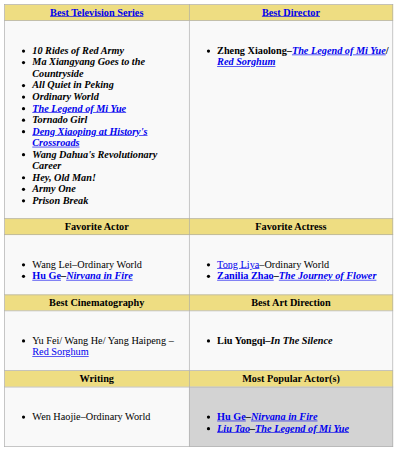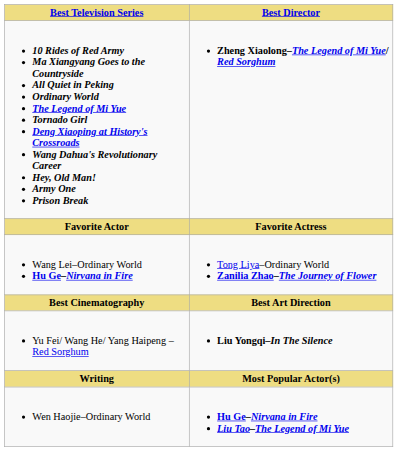Wen Haojie–Ordinary World | Best Director: lightgrey background -> no background
